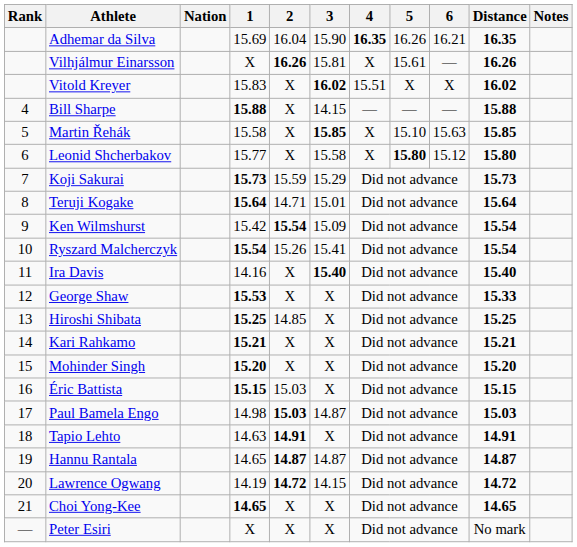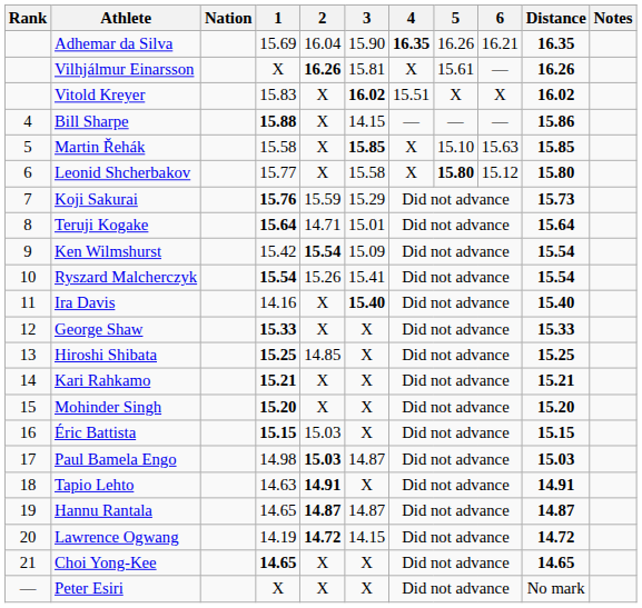Bill Sharpe | Distance: 15.88 -> 15.86
Koji Sakurai | 1: 15.73 -> 15.76
George Shaw | 1: 15.53 -> 15.33
